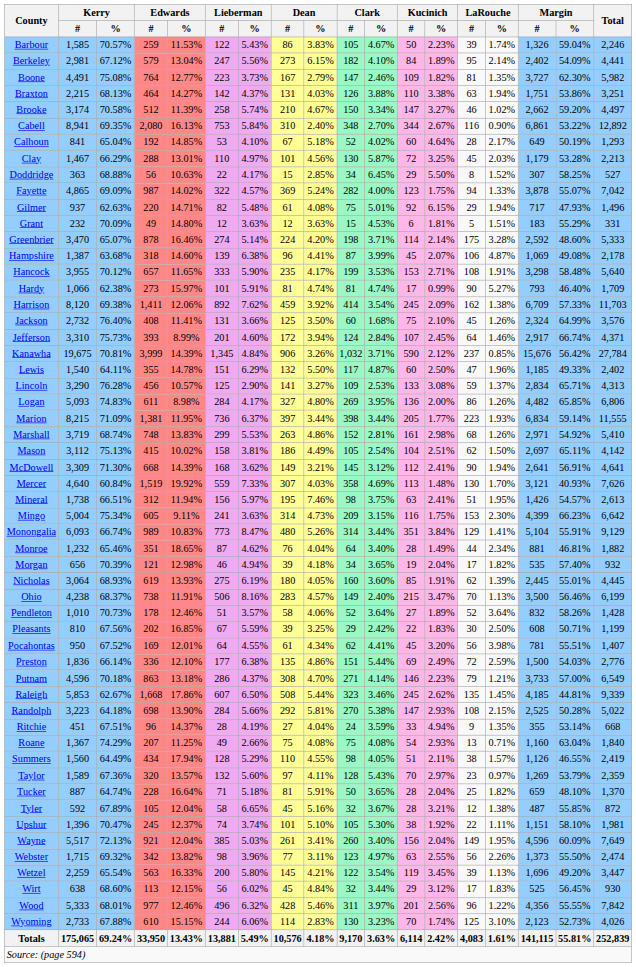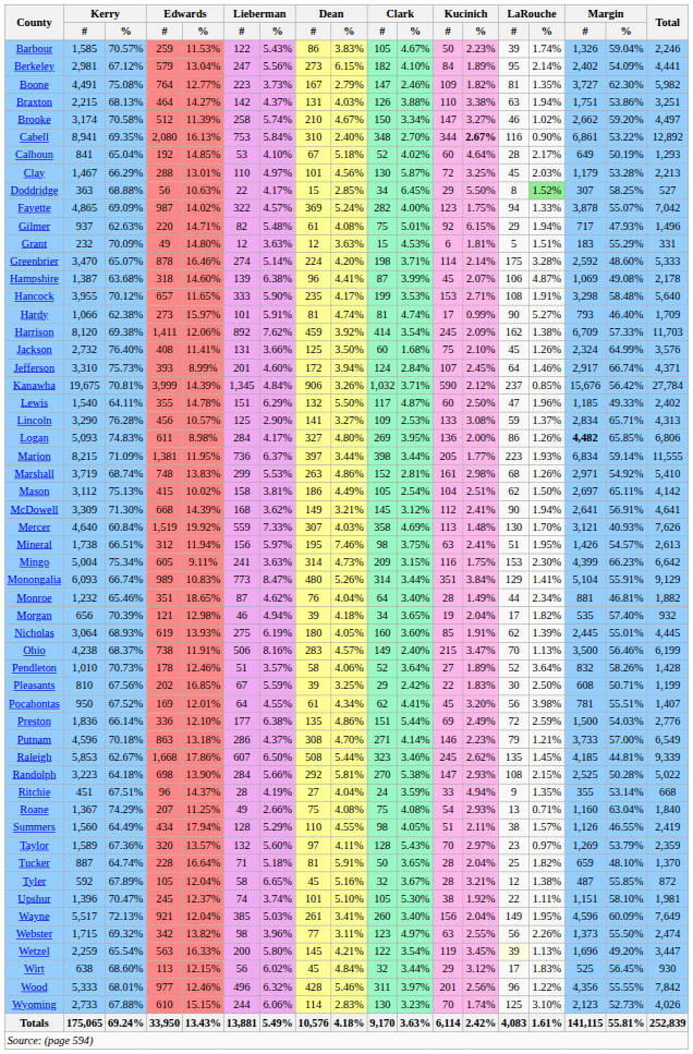Cabell | Kucinich / %: normal -> bold
Doddridge | LaRouche / %: no background -> lightgreen background
Logan | Margin / #: normal -> bold
Wetzel | LaRouche / #: no background -> lightyellow background
